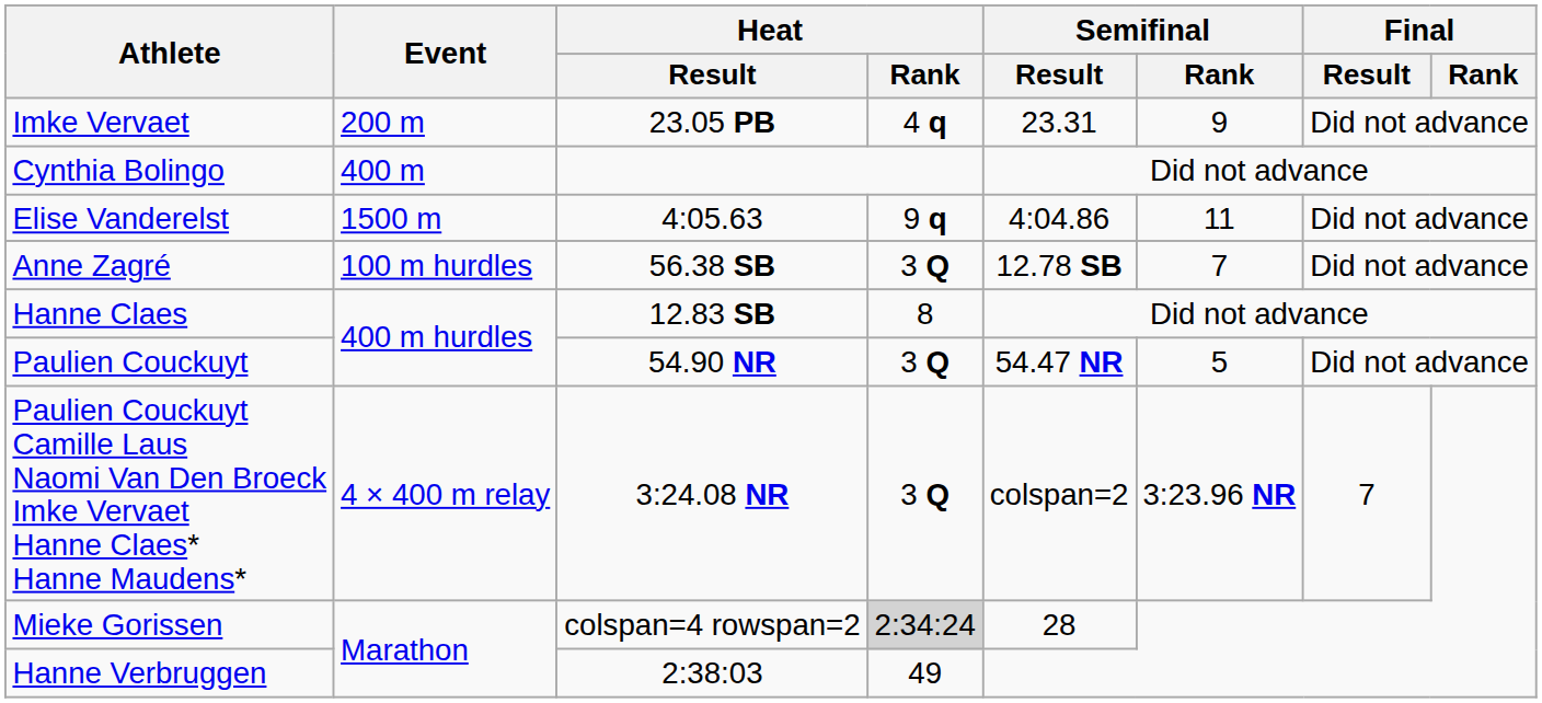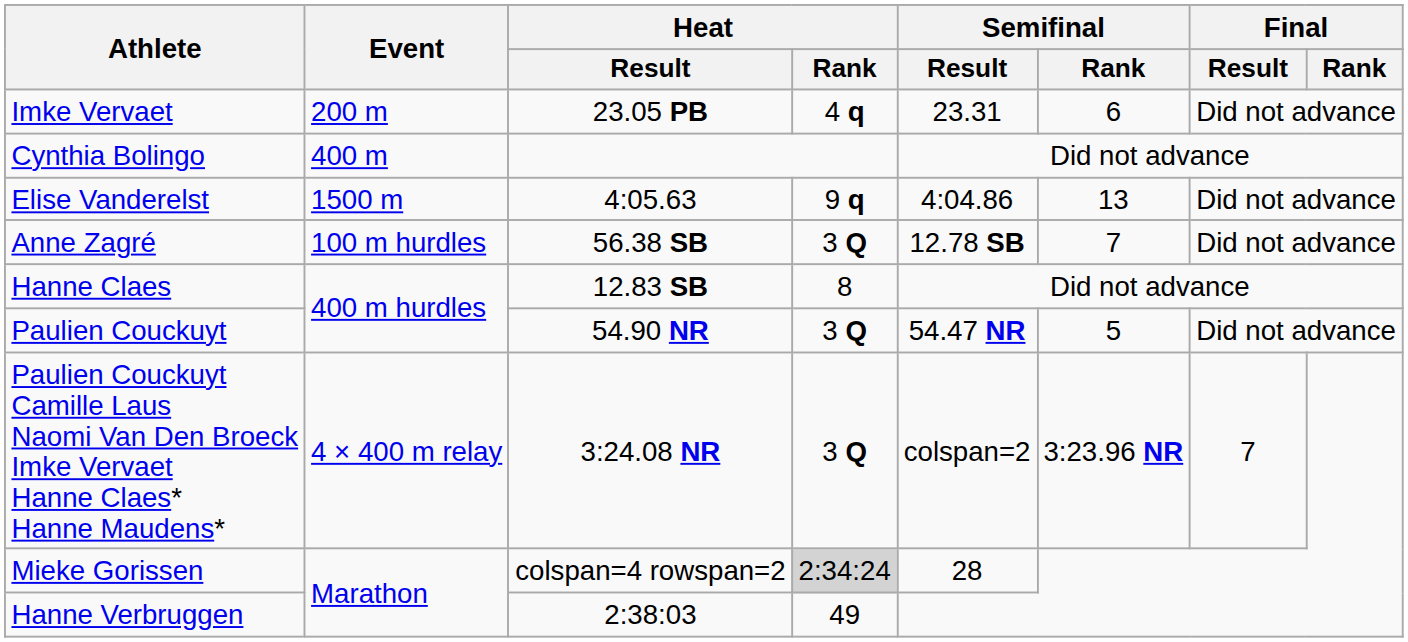Imke Vervaet | Semifinal / Rank: 9 -> 6
Elise Vanderelst | Semifinal / Rank: 11 -> 13
